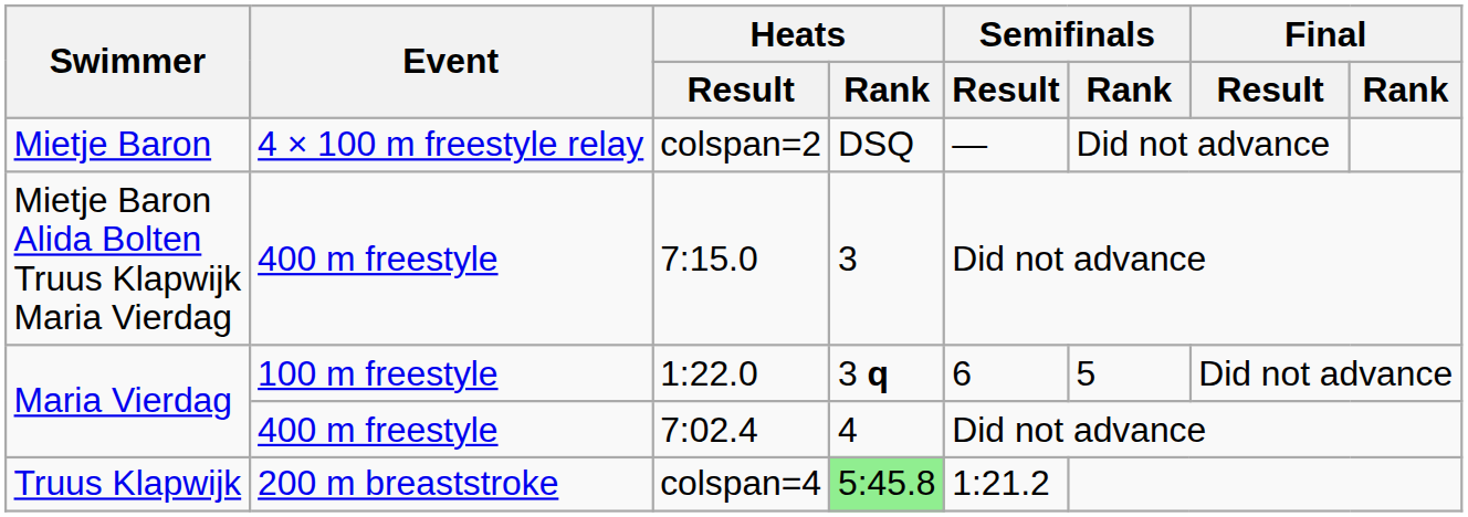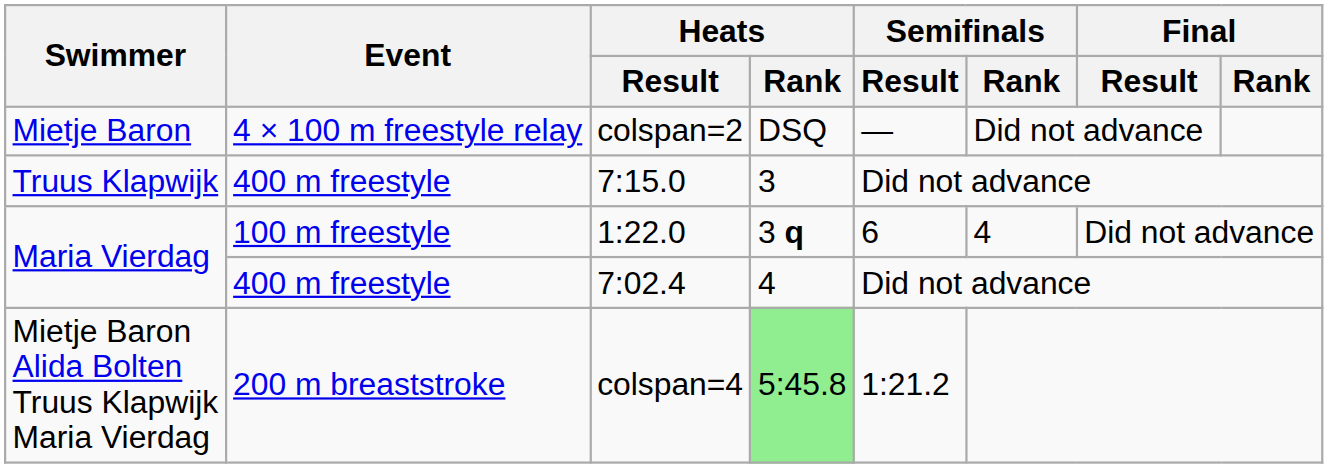7:15.0 | Swimmer: Mietje Baron Alida Bolten Truus Klapwijk Maria Vierdag -> Truus Klapwijk
1:22.0 | Semifinals / Rank: 5 -> 4
colspan=4 | Swimmer: Truus Klapwijk -> Mietje Baron Alida Bolten Truus Klapwijk Maria Vierdag
